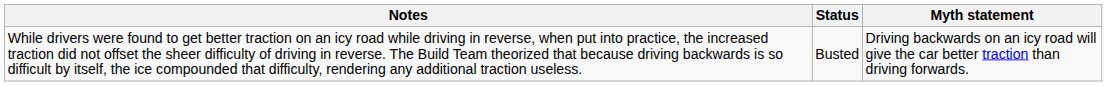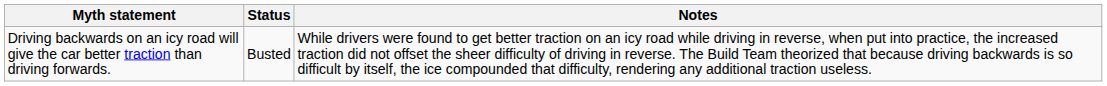columns swapped: Myth statement <-> Notes
